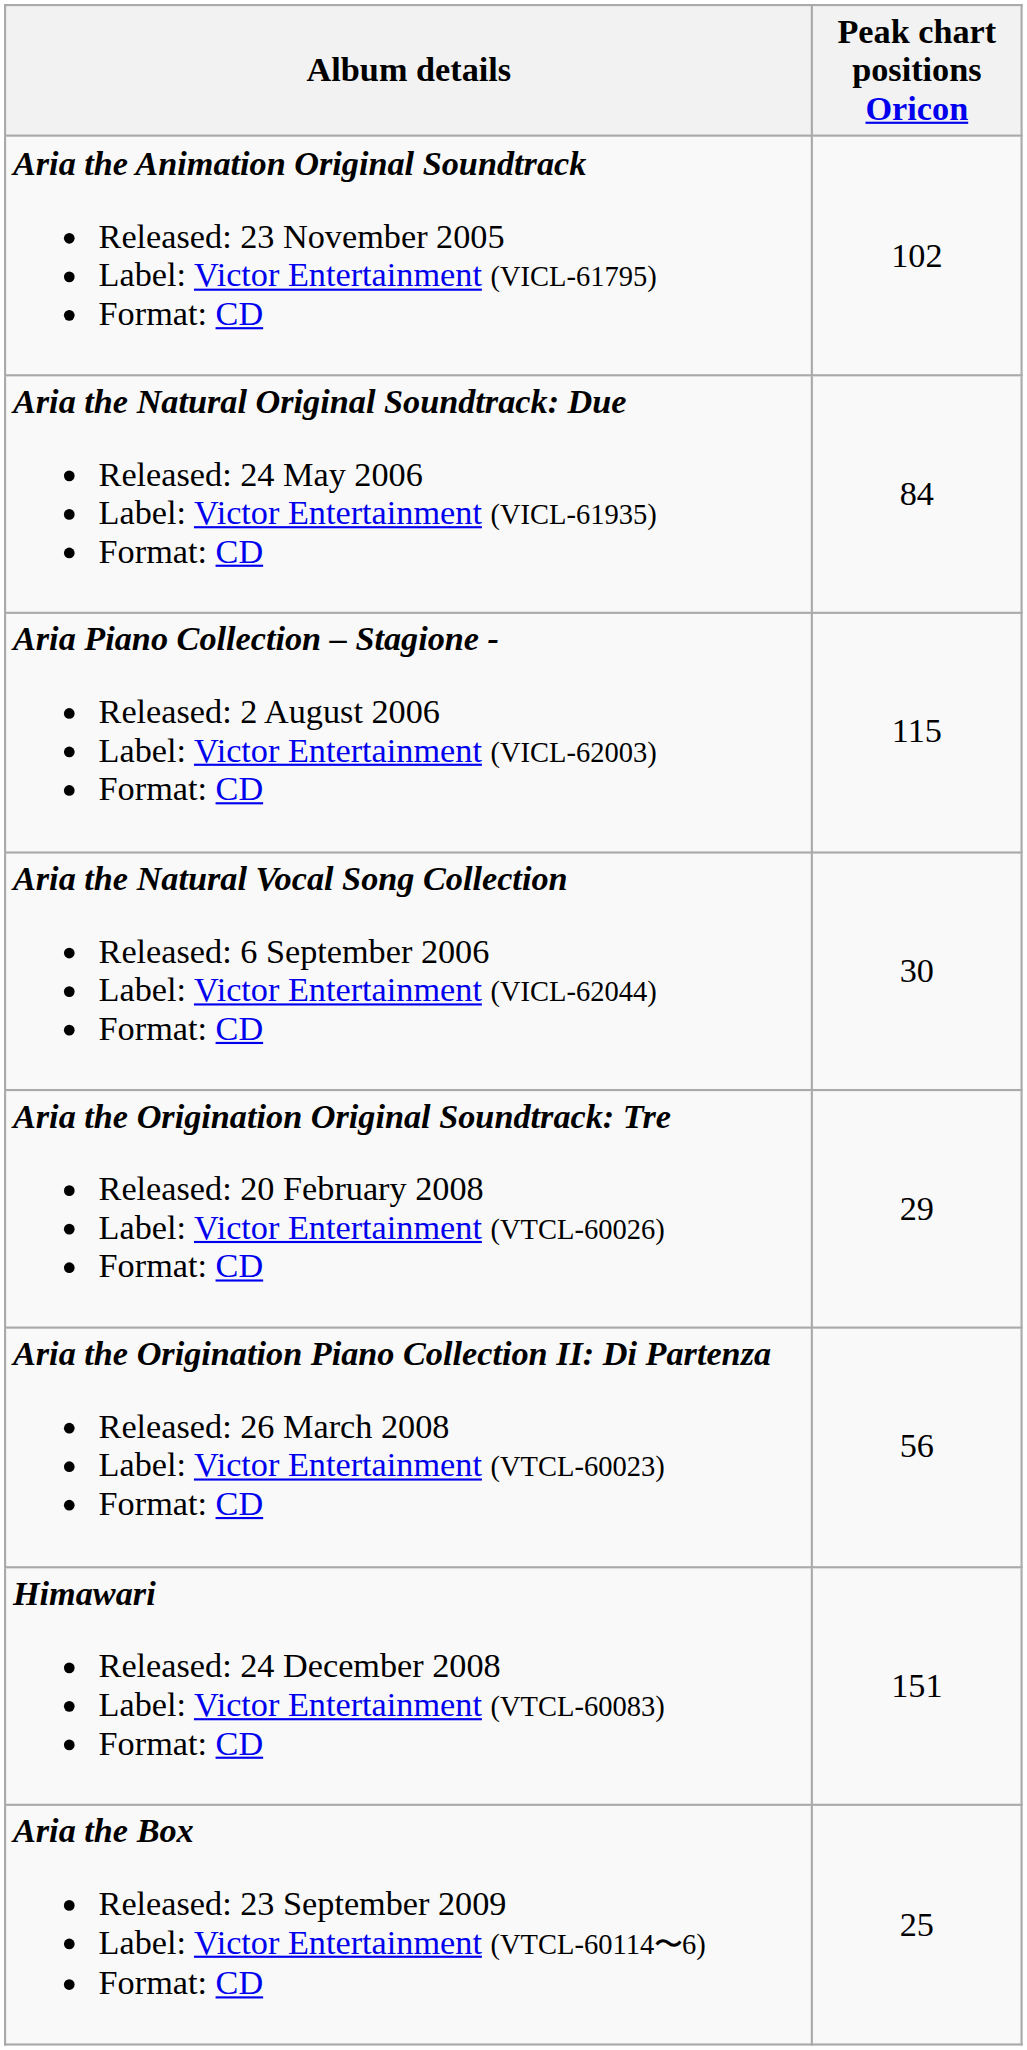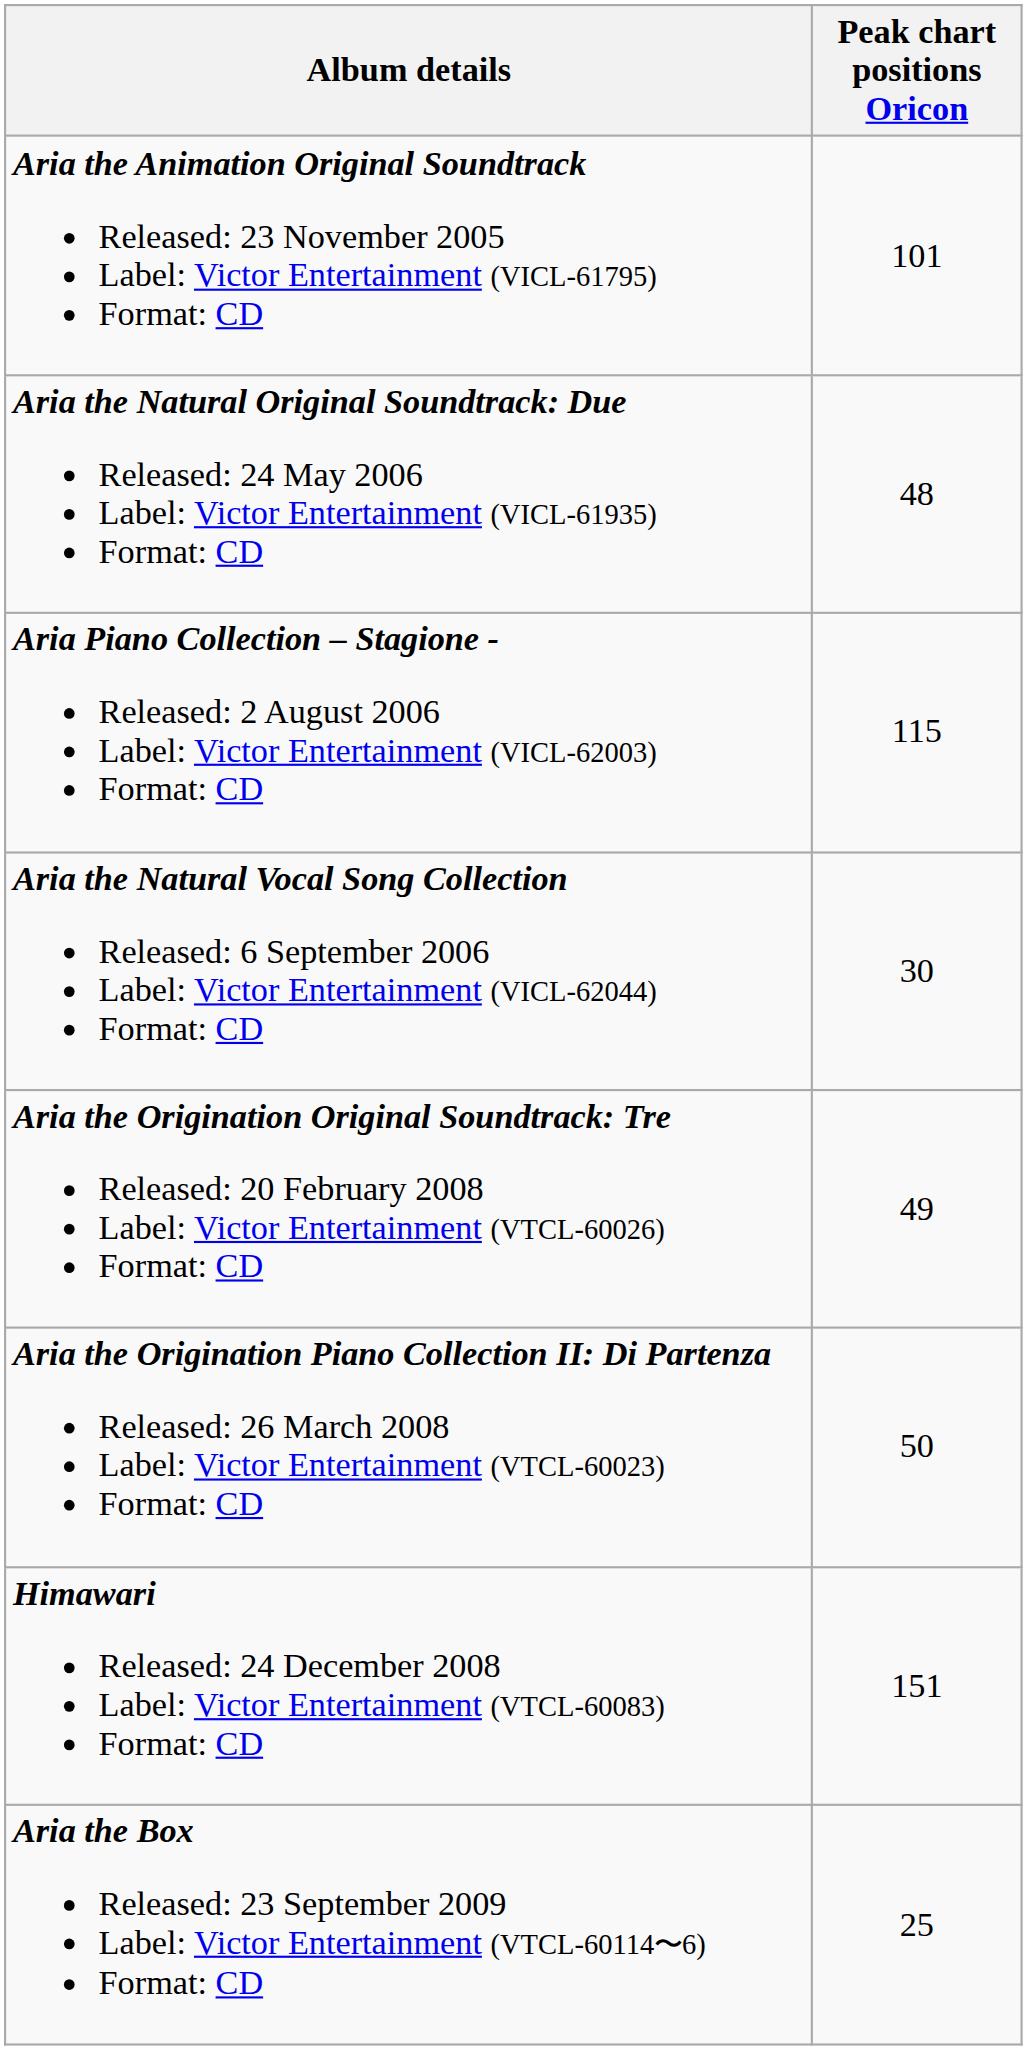row 2 | Peak chart positions Oricon: 102 -> 101
row 3 | Peak chart positions Oricon: 84 -> 48
row 6 | Peak chart positions Oricon: 29 -> 49
row 7 | Peak chart positions Oricon: 56 -> 50
